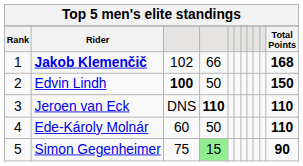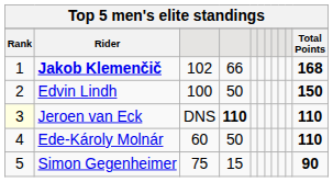Edvin Lindh | column 3: bold -> normal
Jeroen van Eck | Rank: no background -> lightyellow background
Simon Gegenheimer | column 4: lightgreen background -> no background
